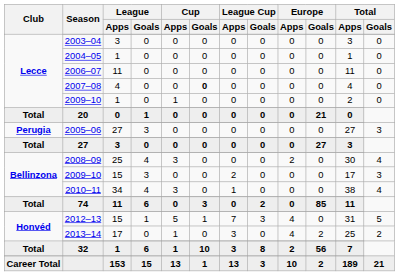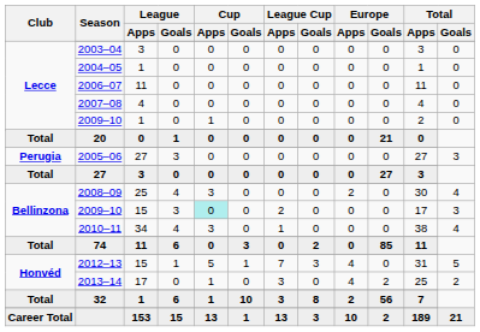2007–08 | Cup / Goals: bold -> normal
Bellinzona / 2009–10 | Cup / Apps: no background -> paleturquoise background
